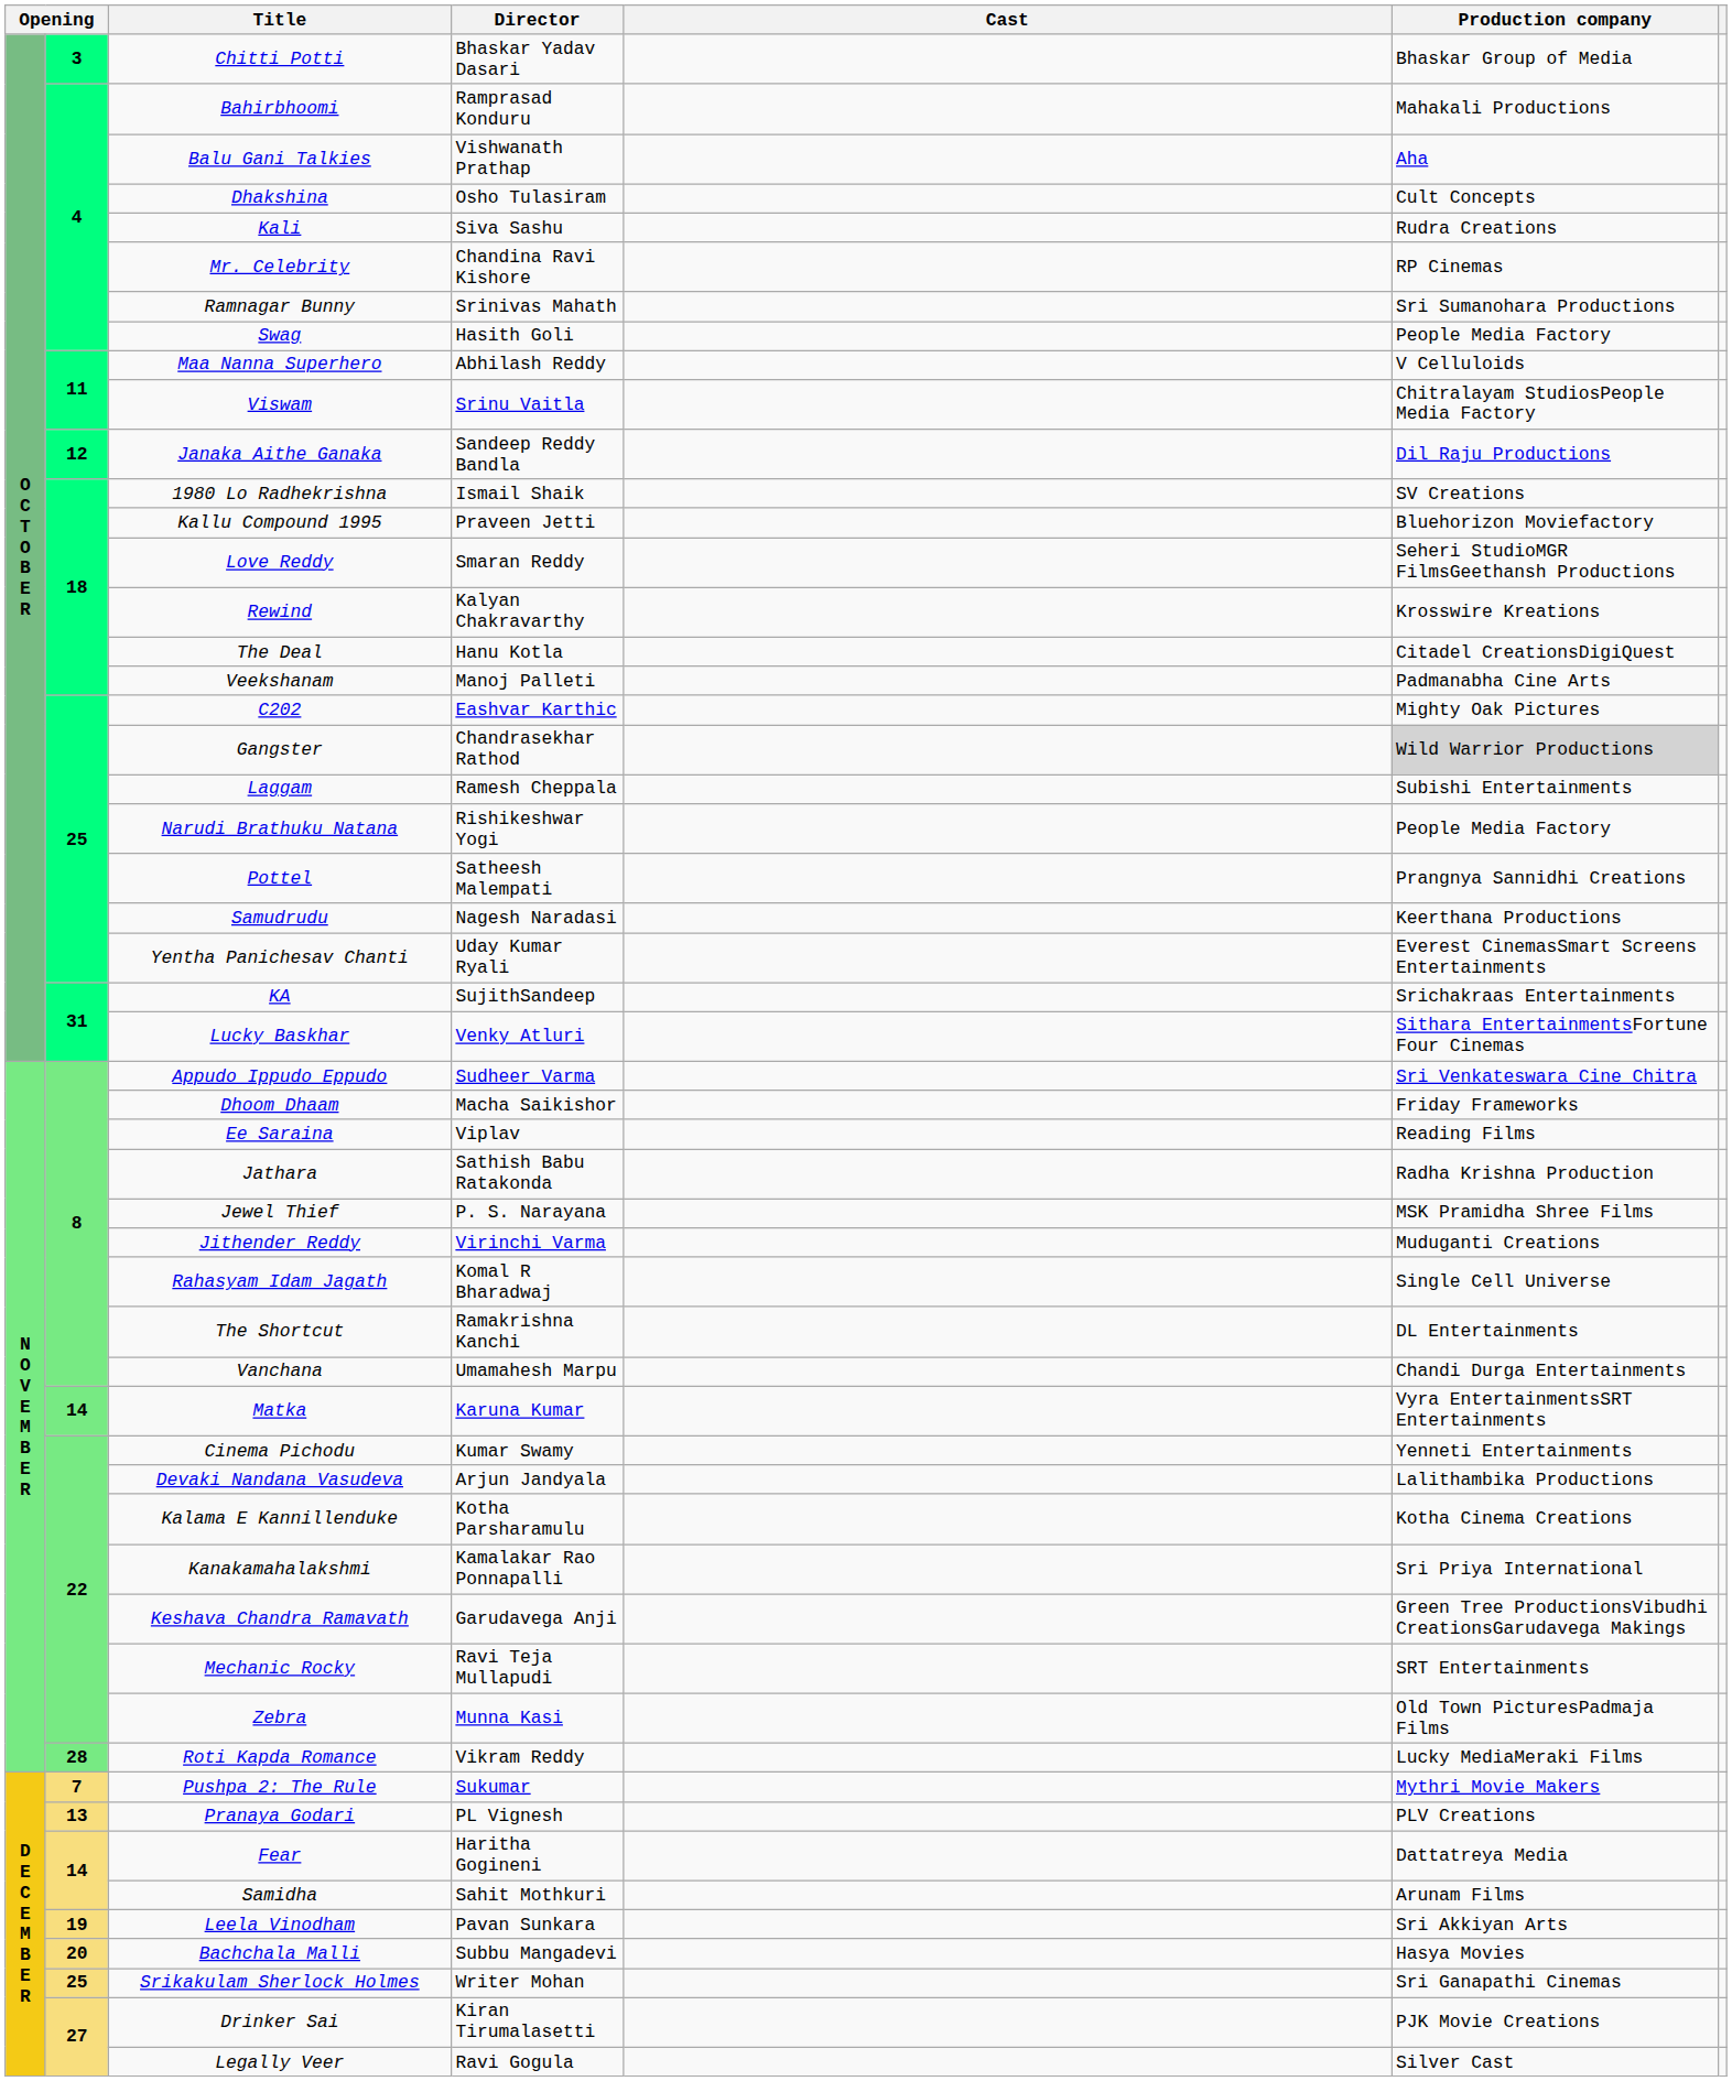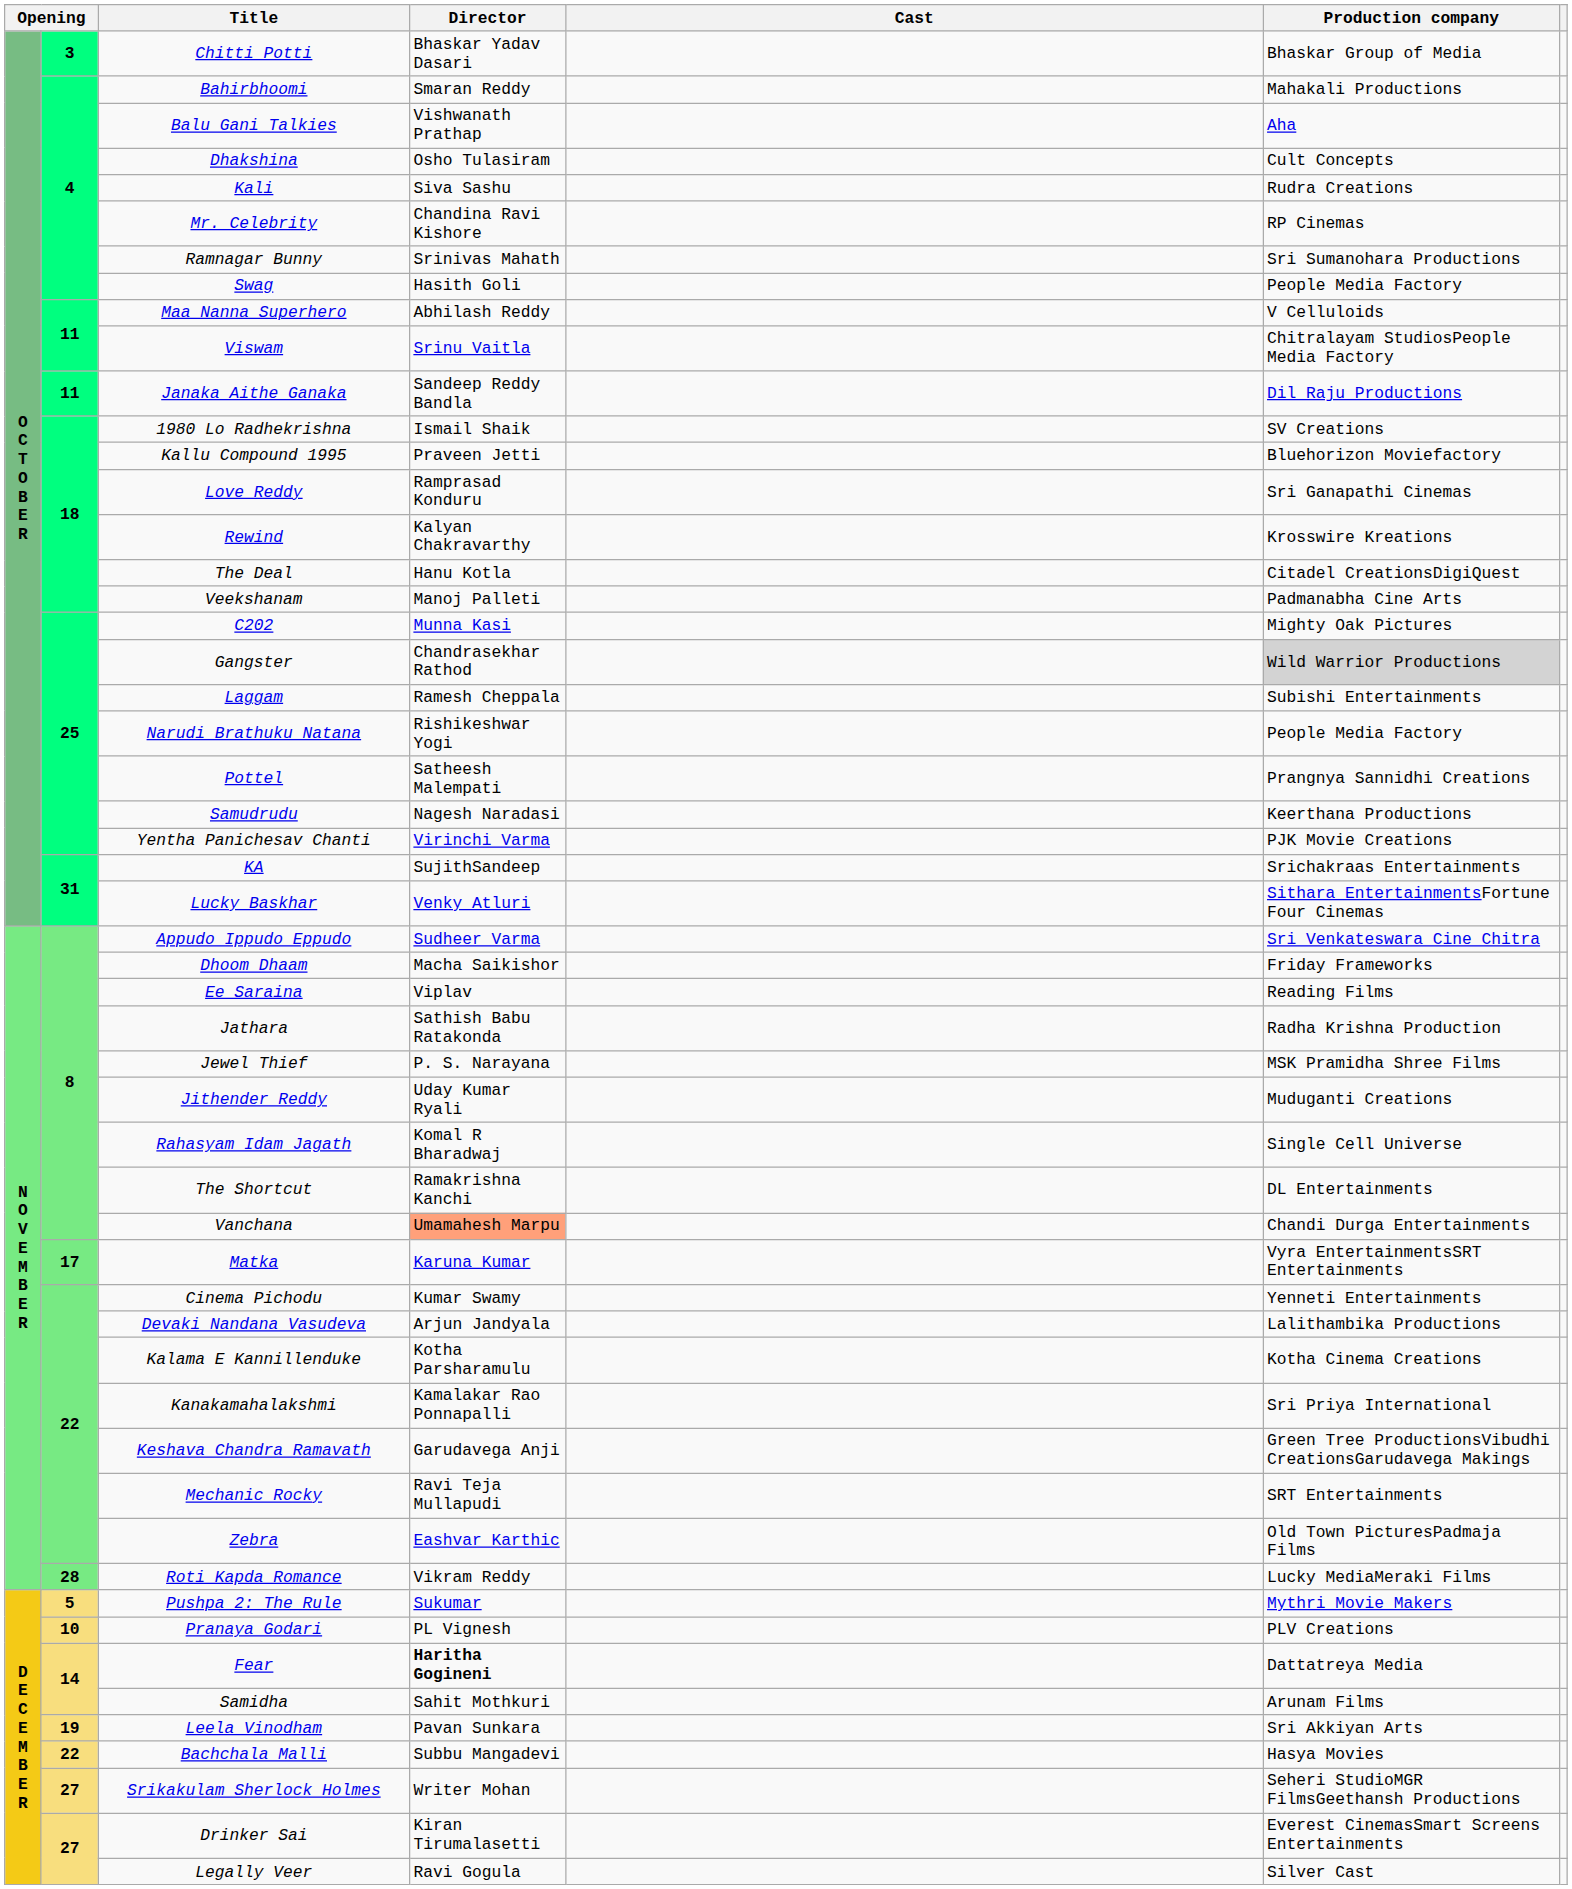Bahirbhoomi | Director: Ramprasad Konduru -> Smaran Reddy
Janaka Aithe Ganaka | column 2: 12 -> 11
Love Reddy | Director: Smaran Reddy -> Ramprasad Konduru
Love Reddy | Production company: Seheri StudioMGR FilmsGeethansh Productions -> Sri Ganapathi Cinemas
C202 | Director: Eashvar Karthic -> Munna Kasi
Yentha Panichesav Chanti | Director: Uday Kumar Ryali -> Virinchi Varma
Yentha Panichesav Chanti | Production company: Everest CinemasSmart Screens Entertainments -> PJK Movie Creations
Jithender Reddy | Director: Virinchi Varma -> Uday Kumar Ryali
Vanchana | Director: no background -> lightsalmon background
Matka | column 2: 14 -> 17
Zebra | Director: Munna Kasi -> Eashvar Karthic
Pushpa 2: The Rule | column 2: 7 -> 5
Pranaya Godari | column 2: 13 -> 10
Fear | Director: normal -> bold
Bachchala Malli | column 2: 20 -> 22
Srikakulam Sherlock Holmes | column 2: 25 -> 27
Srikakulam Sherlock Holmes | Production company: Sri Ganapathi Cinemas -> Seheri StudioMGR FilmsGeethansh Productions
Drinker Sai | Production company: PJK Movie Creations -> Everest CinemasSmart Screens Entertainments
